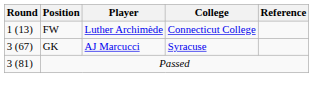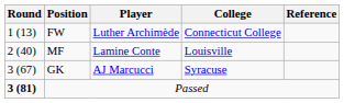+ row: 2 (40) | MF | Lamine Conte | Louisville
Passed | Round: normal -> bold
